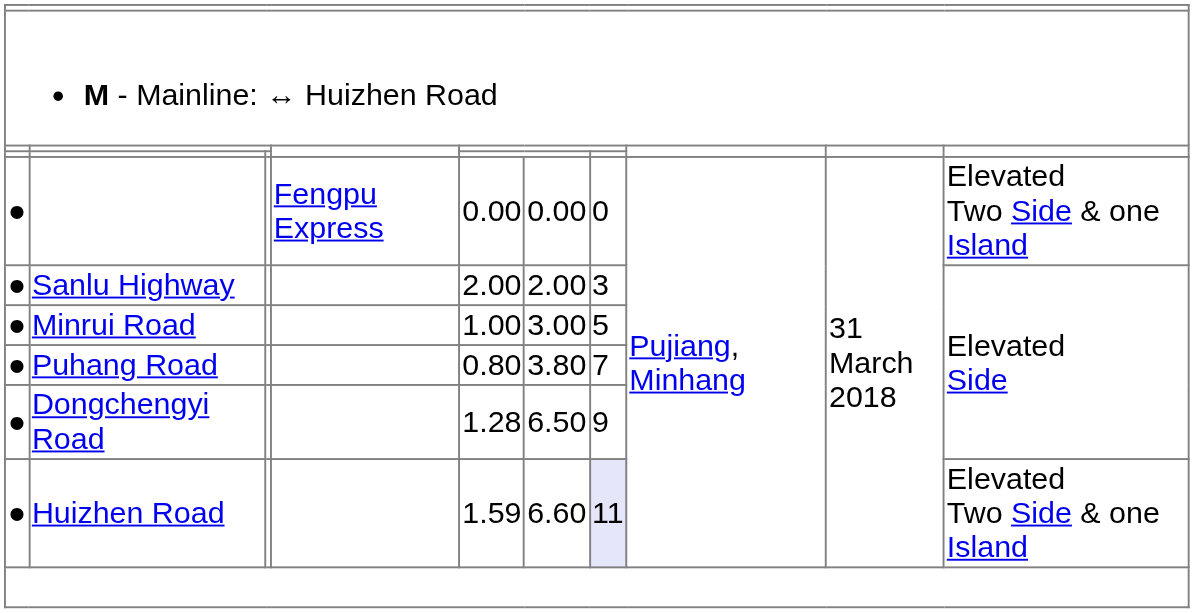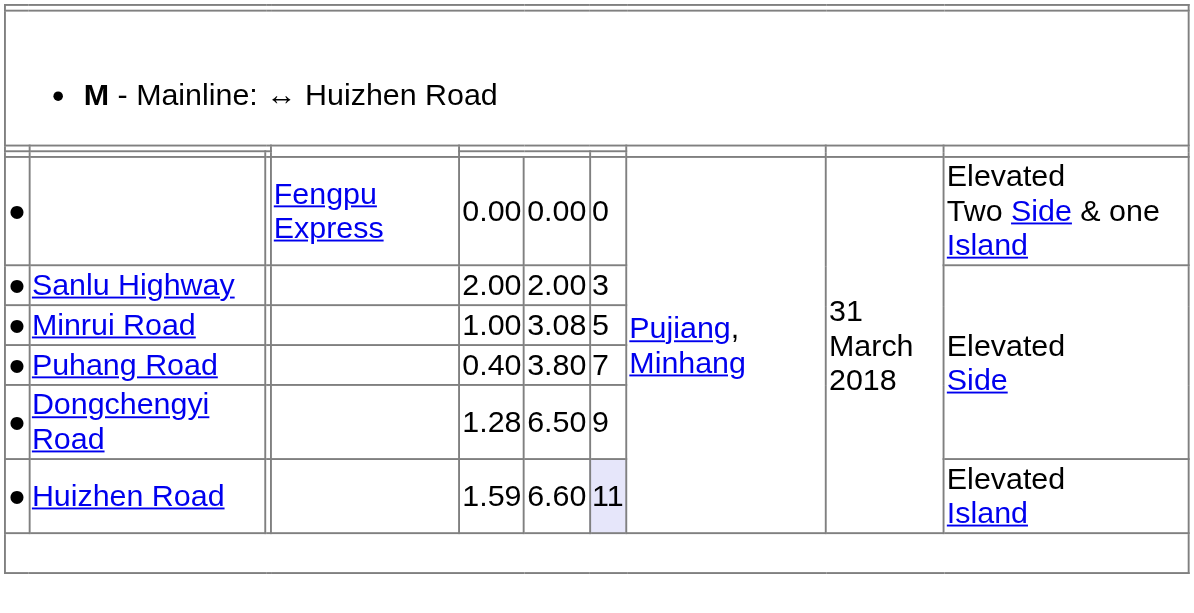Minrui Road | column 6: 3.00 -> 3.08
Puhang Road | column 5: 0.80 -> 0.40
Huizhen Road | column 10: Elevated Two Side & one Island -> Elevated Island
